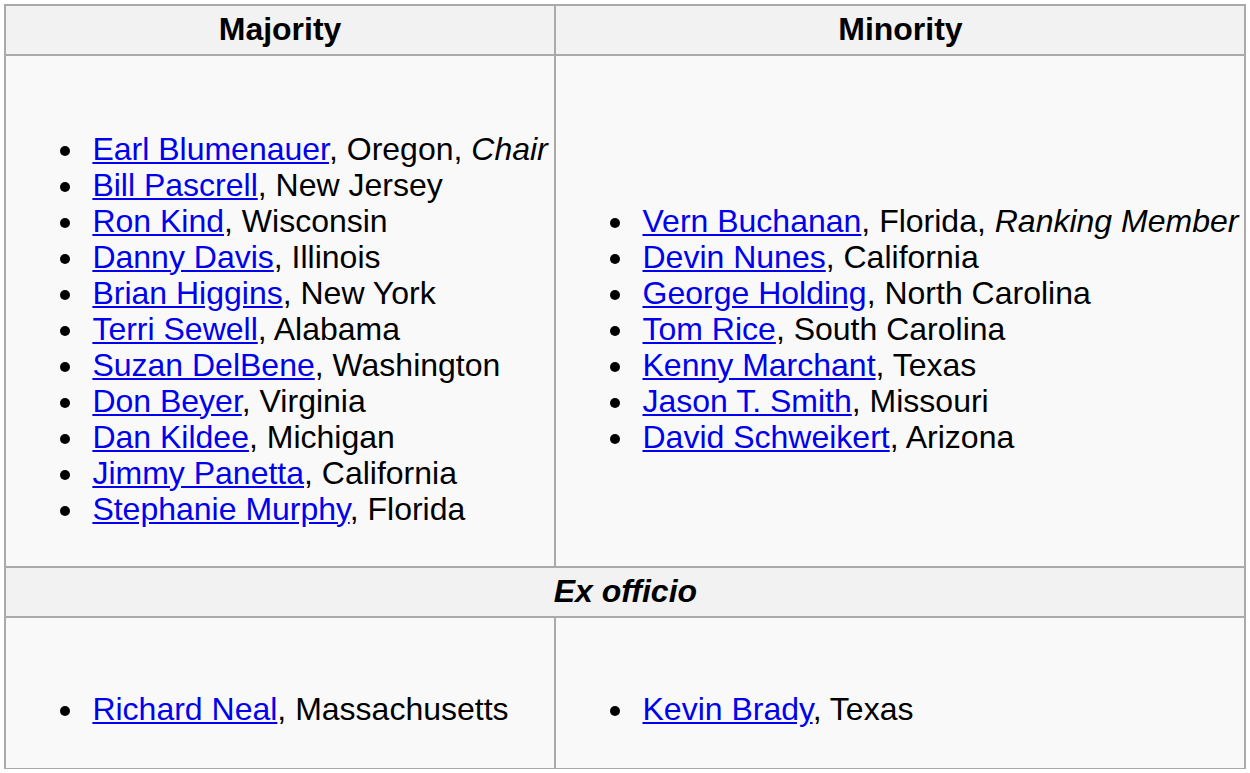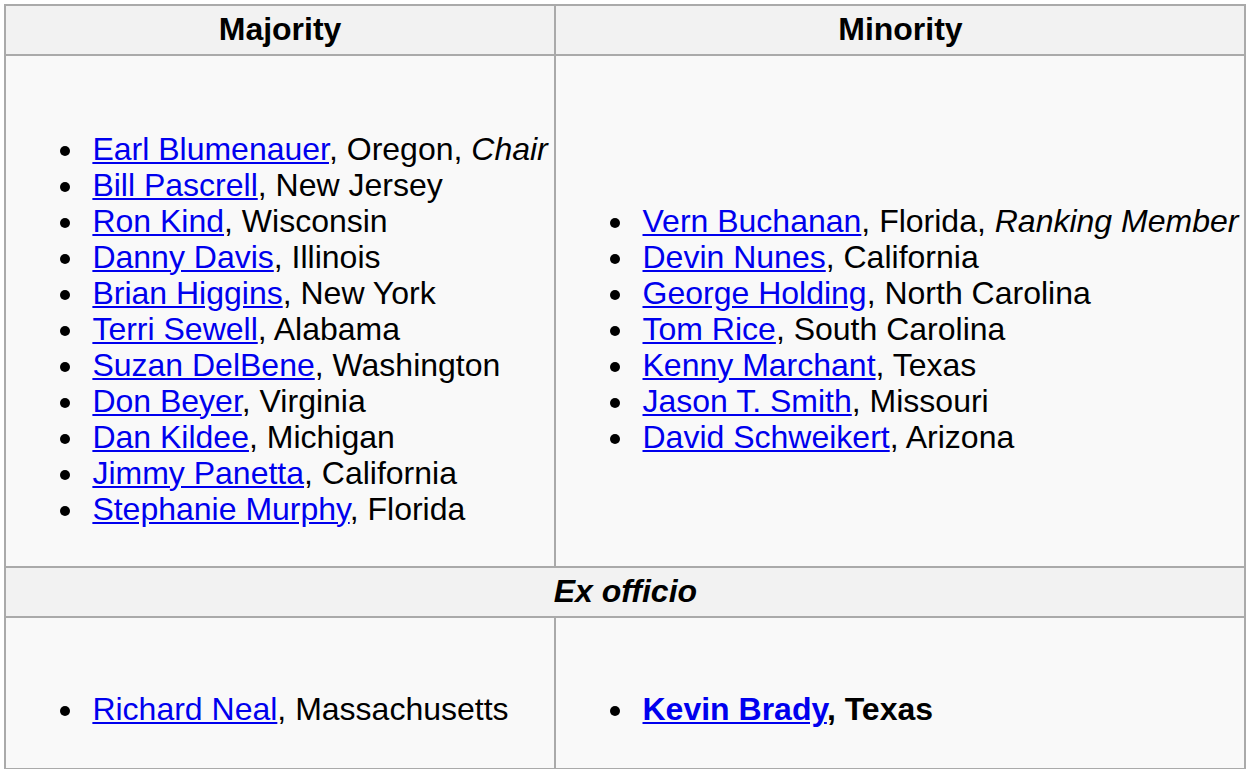Richard Neal, Massachusetts | Minority: normal -> bold
